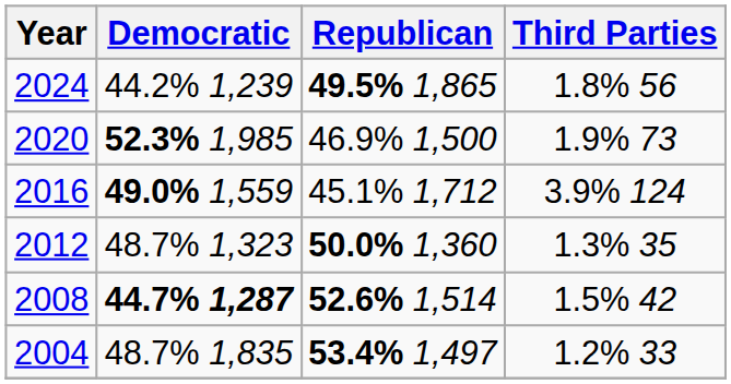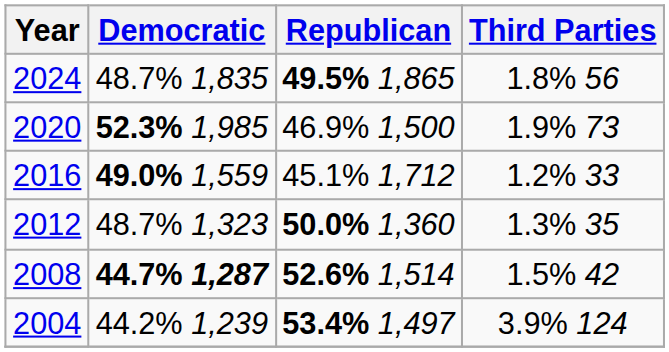2024 | Democratic: 44.2% 1,239 -> 48.7% 1,835
2016 | Third Parties: 3.9% 124 -> 1.2% 33
2004 | Democratic: 48.7% 1,835 -> 44.2% 1,239
2004 | Third Parties: 1.2% 33 -> 3.9% 124
